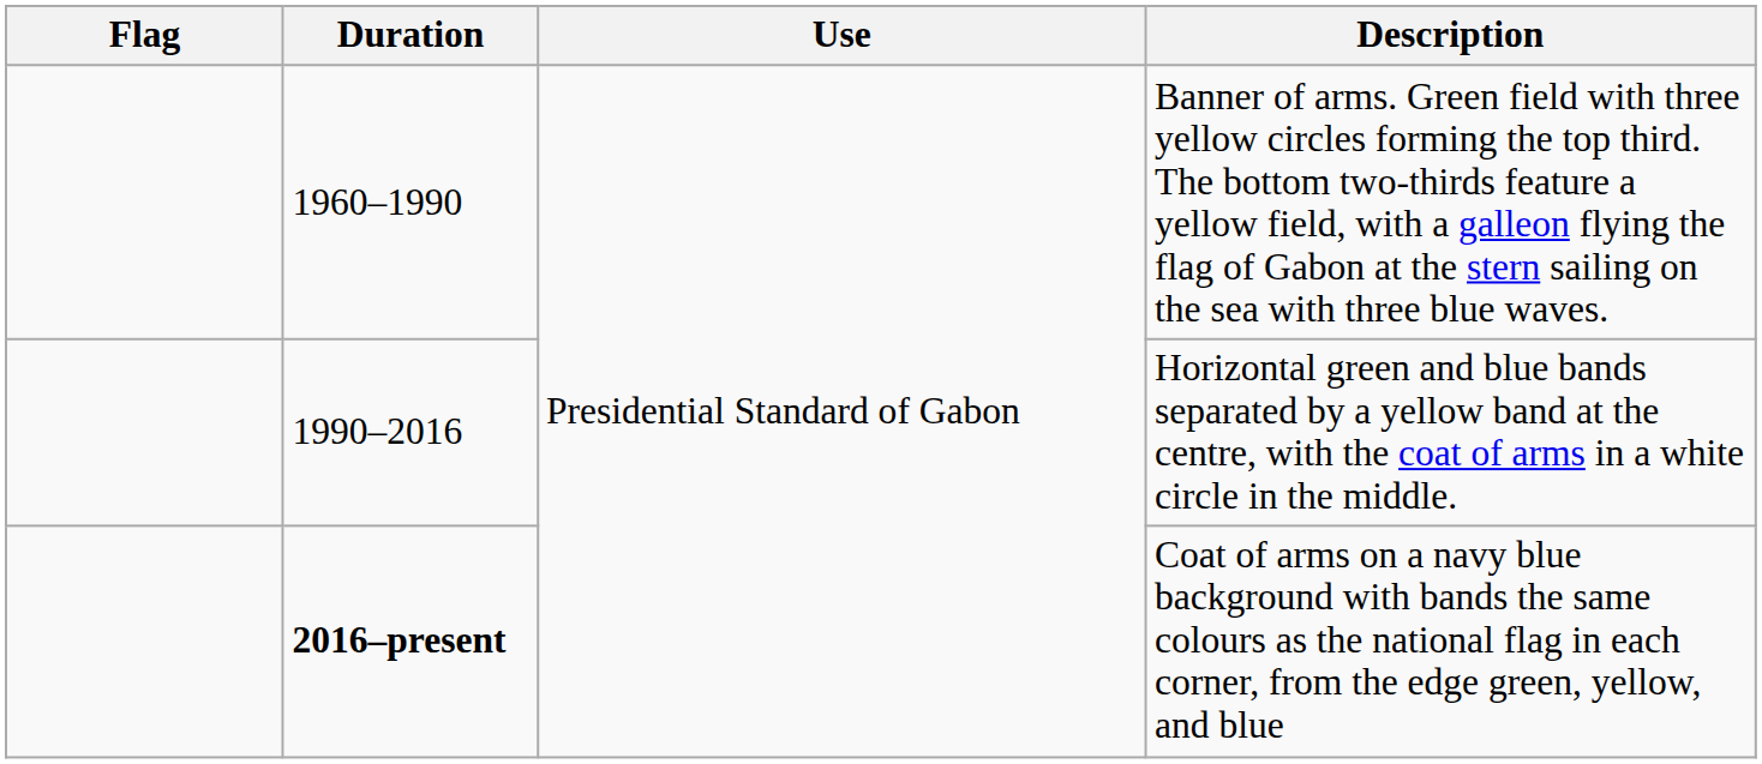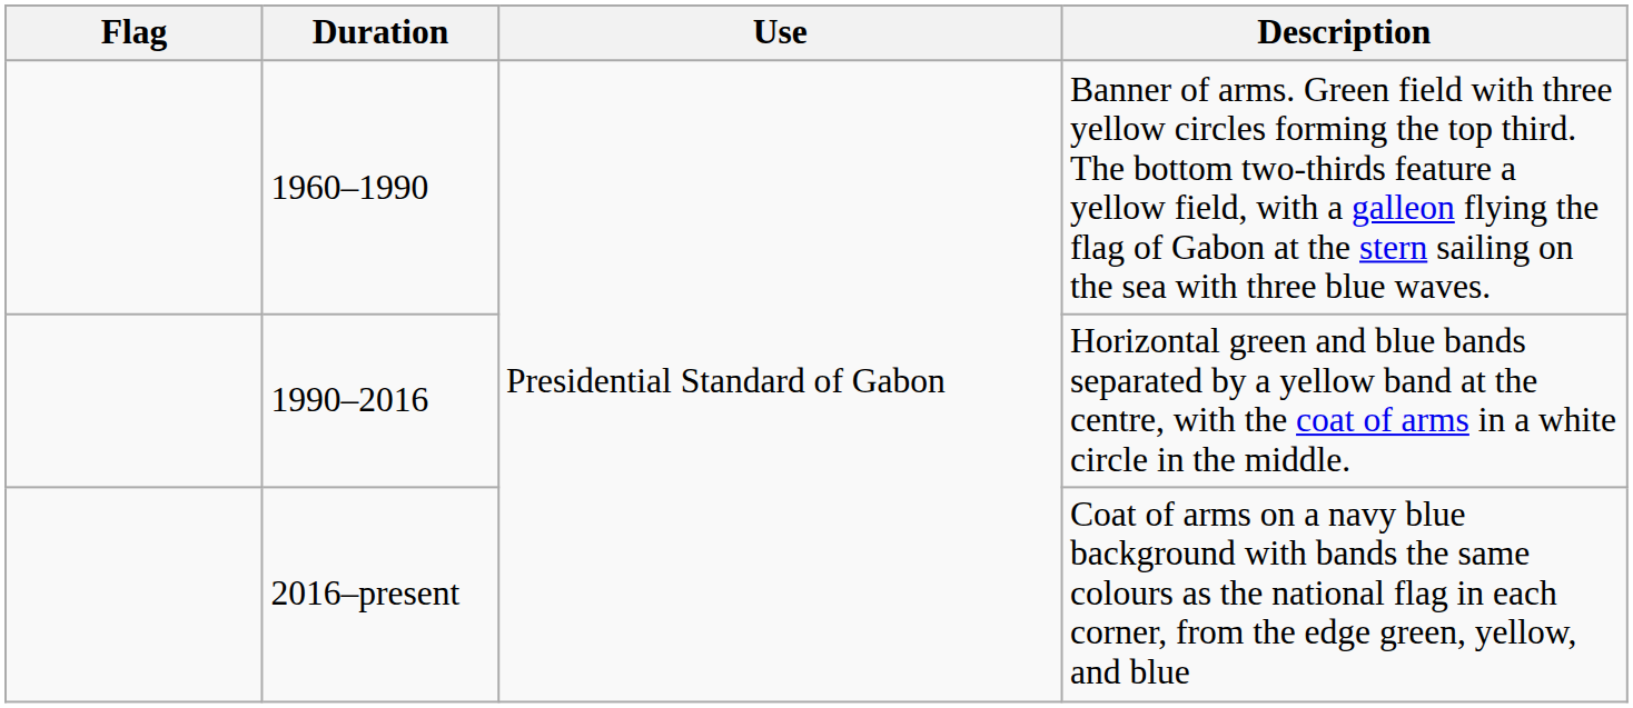row 4 | Duration: bold -> normal
